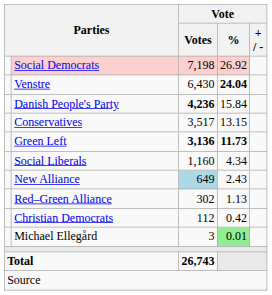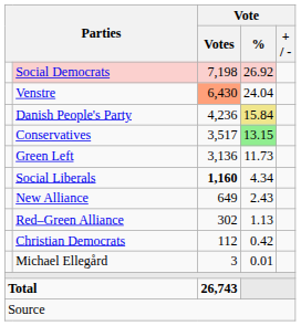Venstre | Vote / Votes: no background -> lightsalmon background
Venstre | Vote / %: bold -> normal
Danish People's Party | Vote / Votes: bold -> normal
Danish People's Party | Vote / %: no background -> khaki background
Conservatives | Vote / %: no background -> lightgreen background
Green Left | Vote / Votes: bold -> normal
Green Left | Vote / %: bold -> normal
Social Liberals | Vote / Votes: normal -> bold
New Alliance | Vote / Votes: lightblue background -> no background
Michael Ellegård | Vote / %: lightgreen background -> no background
